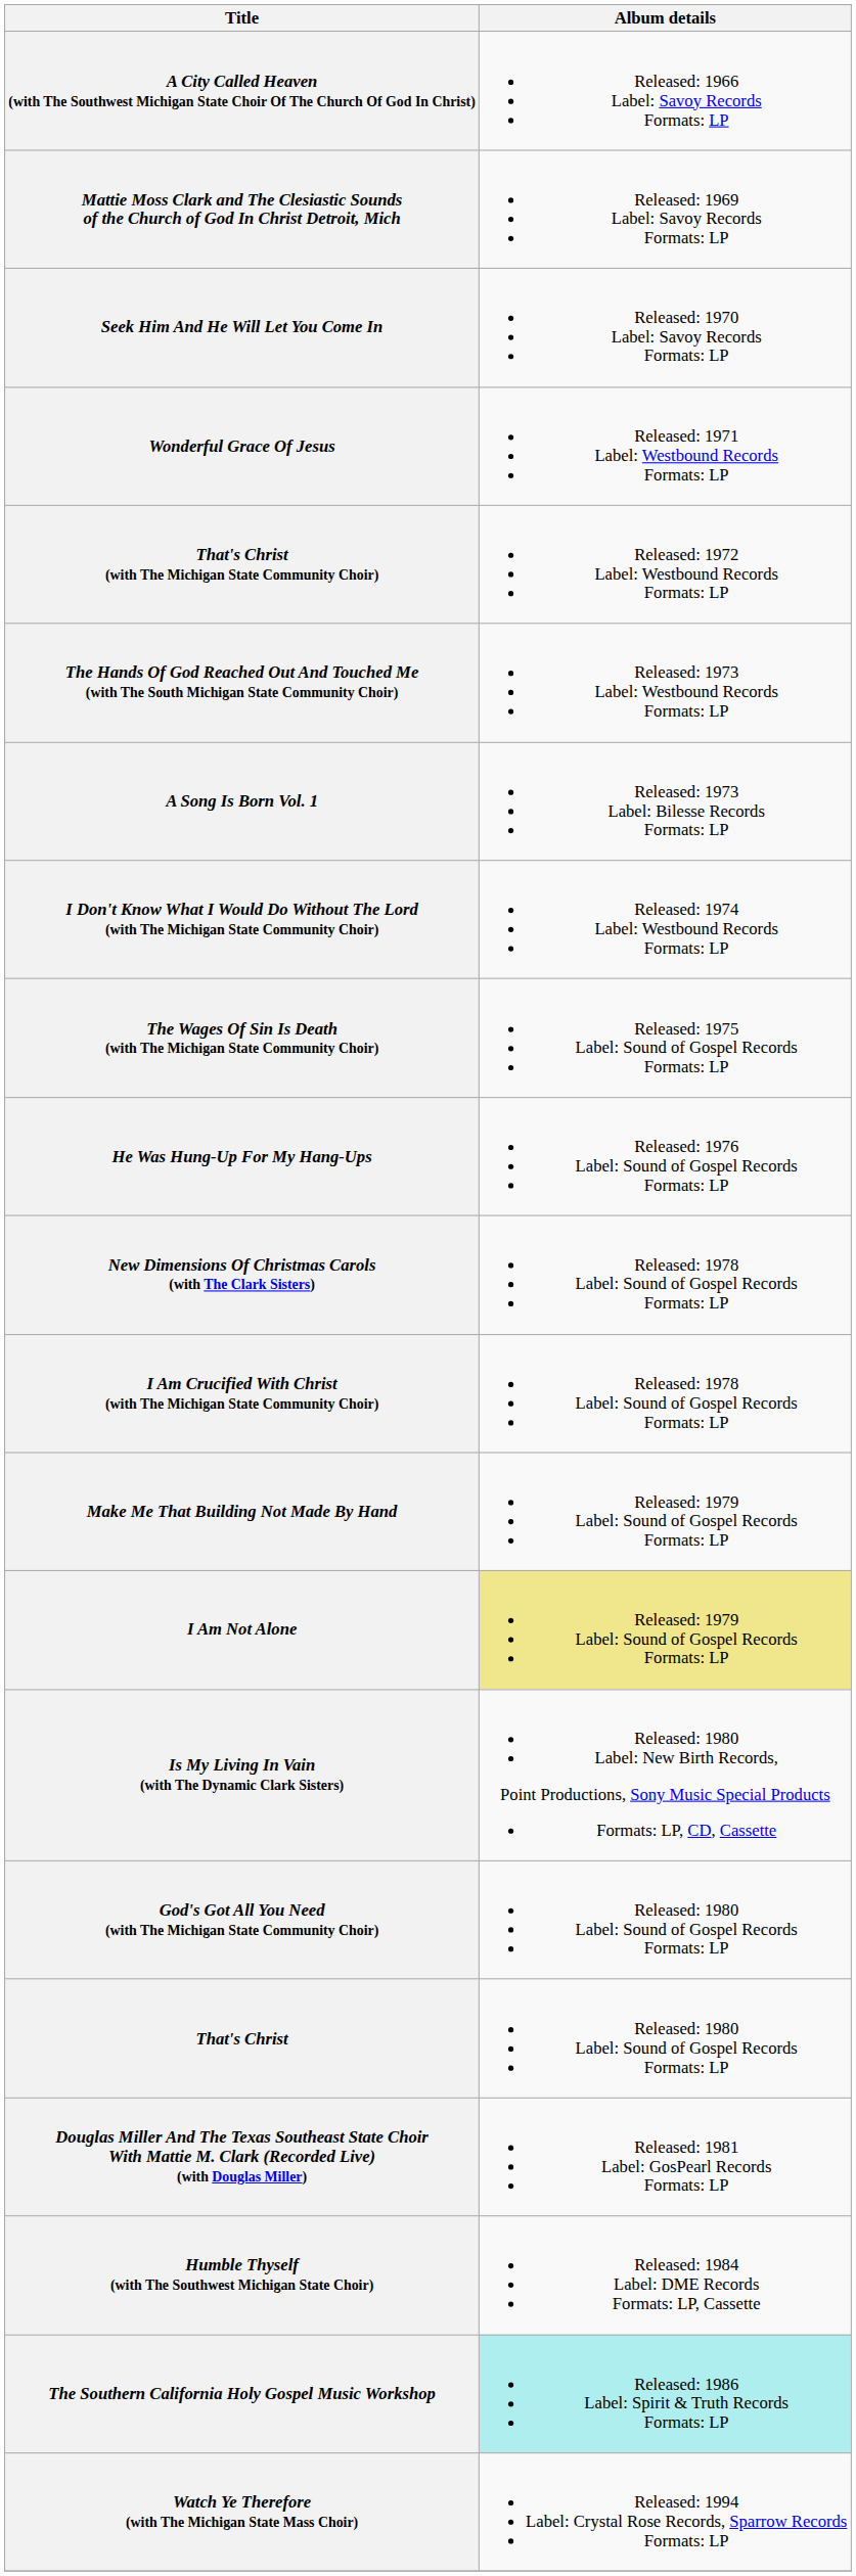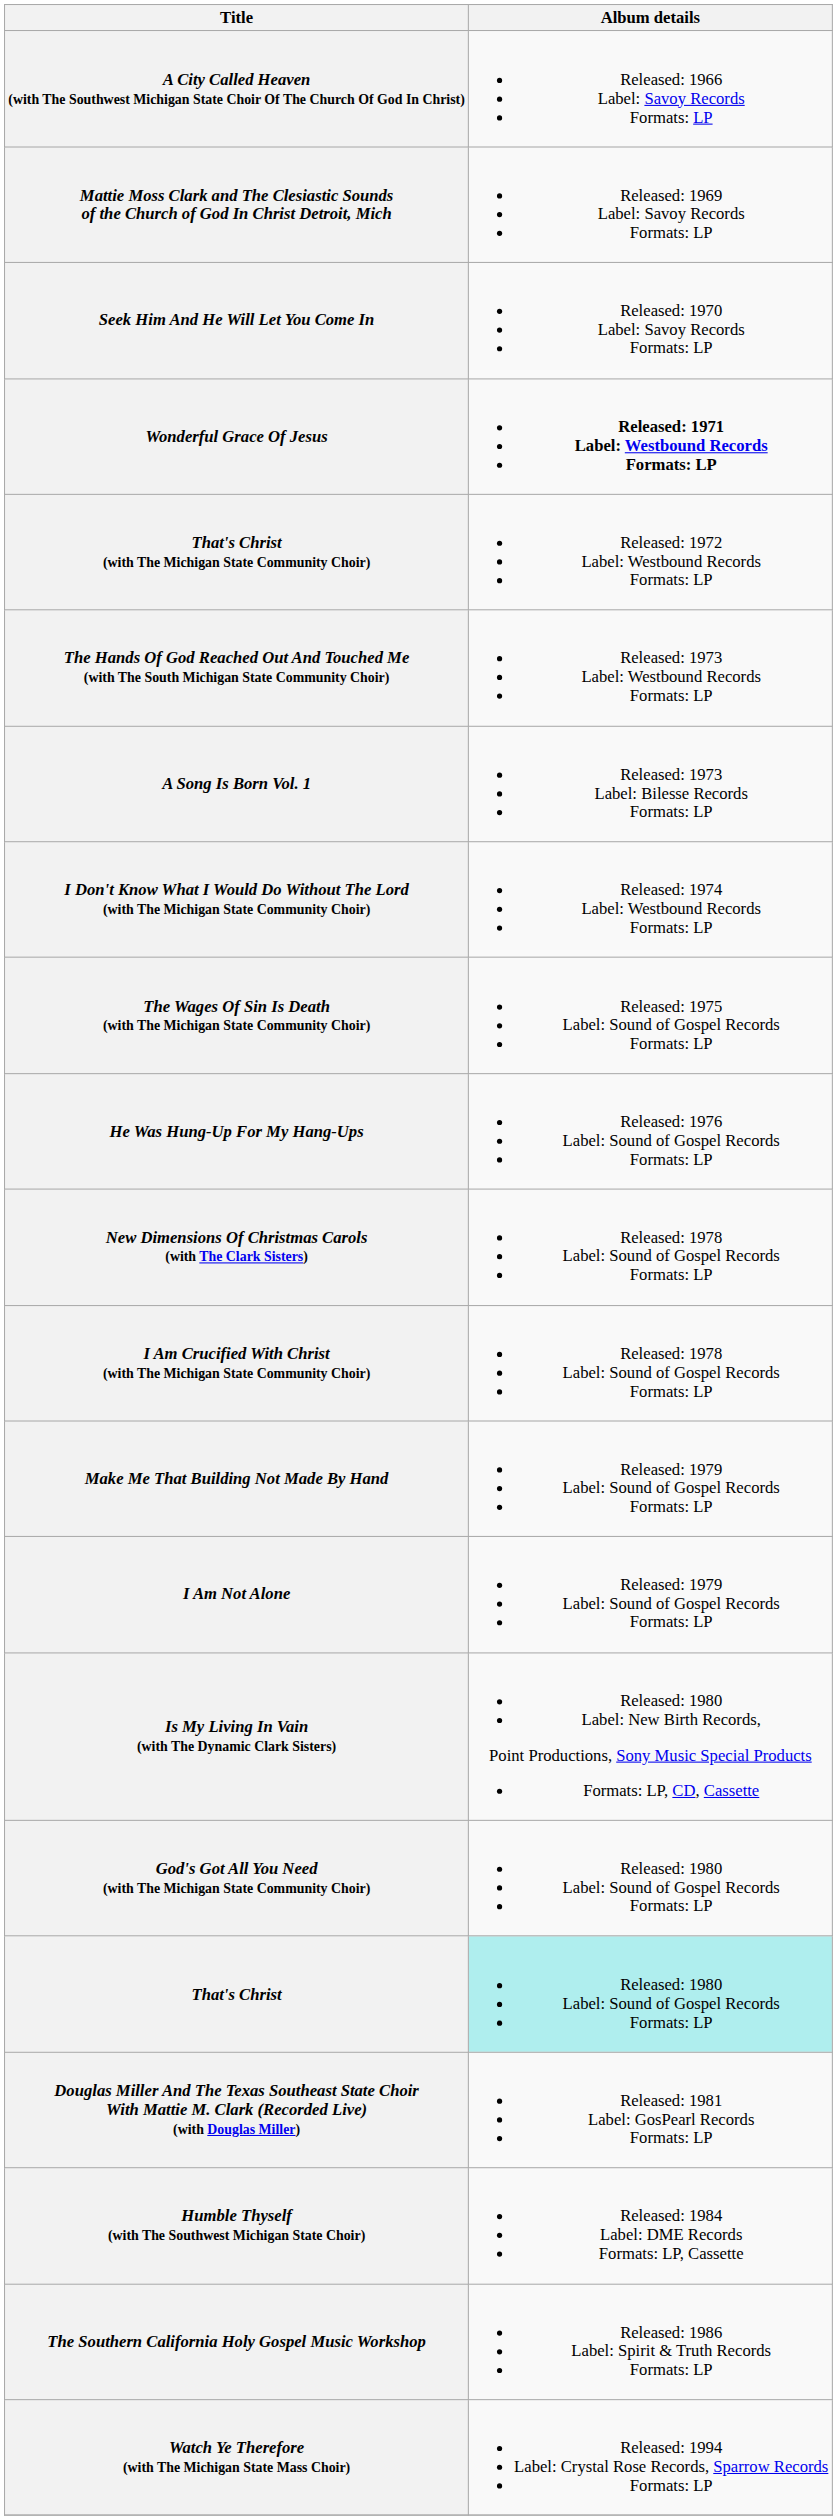Wonderful Grace Of Jesus | Album details: normal -> bold
I Am Not Alone | Album details: khaki background -> no background
That's Christ | Album details: no background -> paleturquoise background
The Southern California Holy Gospel Music Workshop | Album details: paleturquoise background -> no background
